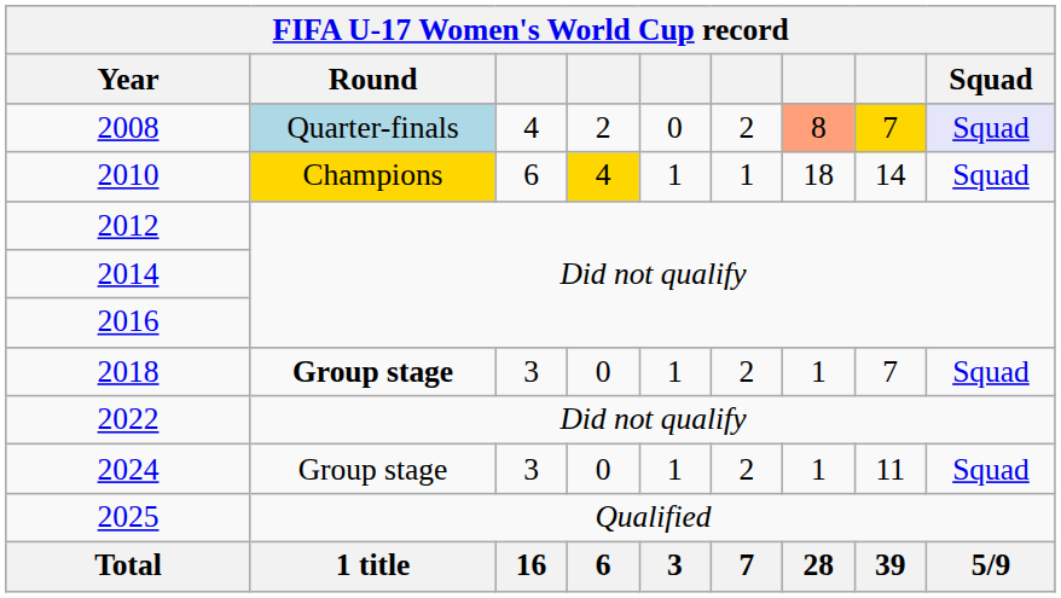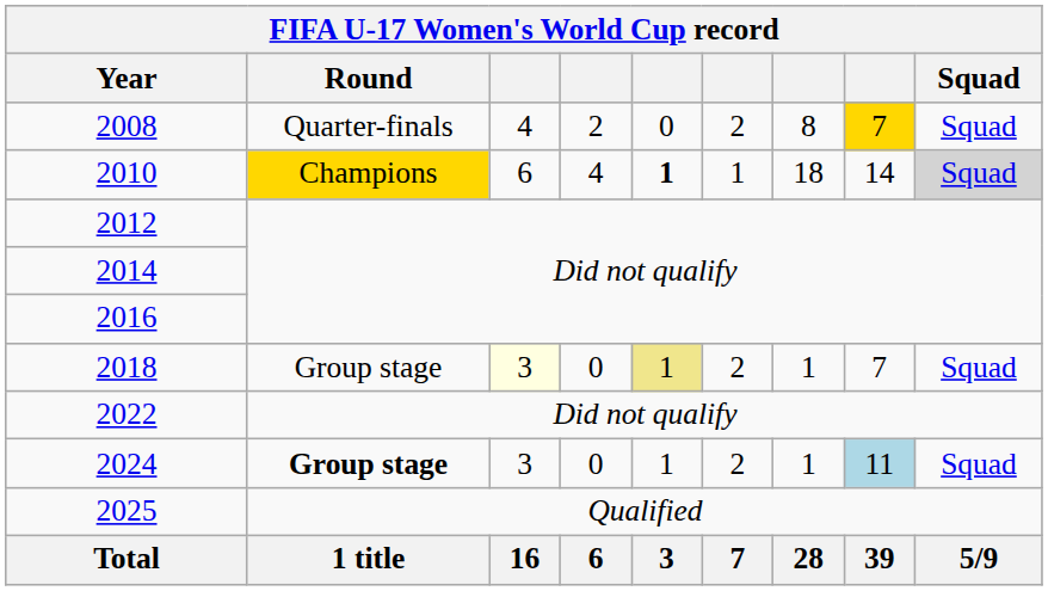2008 | Round: lightblue background -> no background
2008 | column 7: lightsalmon background -> no background
2008 | Squad: lavender background -> no background
2010 | column 4: gold background -> no background
2010 | column 5: normal -> bold
2010 | Squad: no background -> lightgrey background
2018 | Round: bold -> normal
2018 | column 3: no background -> lightyellow background
2018 | column 5: no background -> khaki background
2024 | Round: normal -> bold
2024 | column 8: no background -> lightblue background
